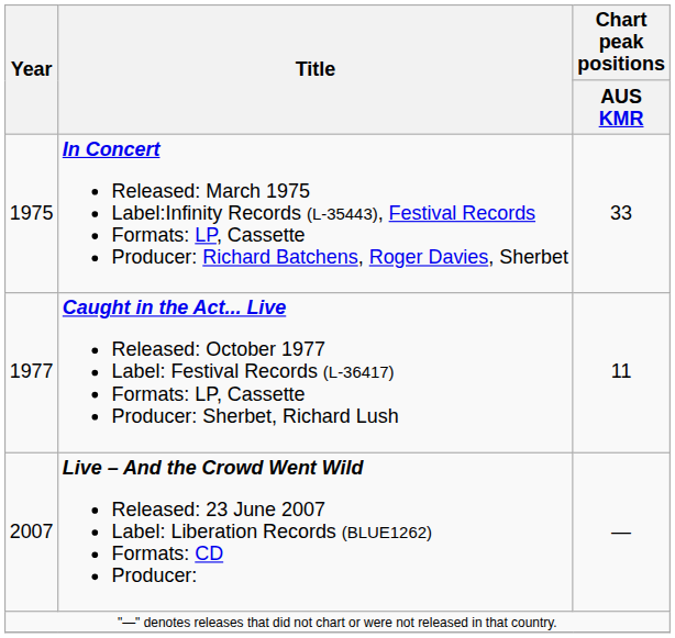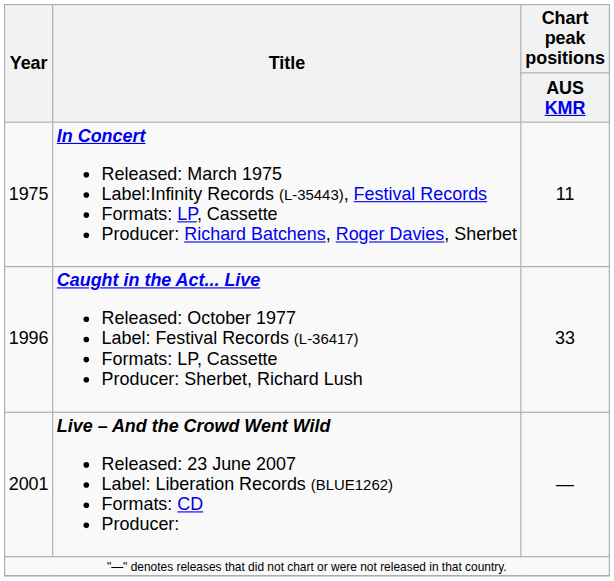row 3 | Chart peak positions / AUS KMR: 33 -> 11
row 4 | Year: 1977 -> 1996
row 4 | Chart peak positions / AUS KMR: 11 -> 33
row 5 | Year: 2007 -> 2001
